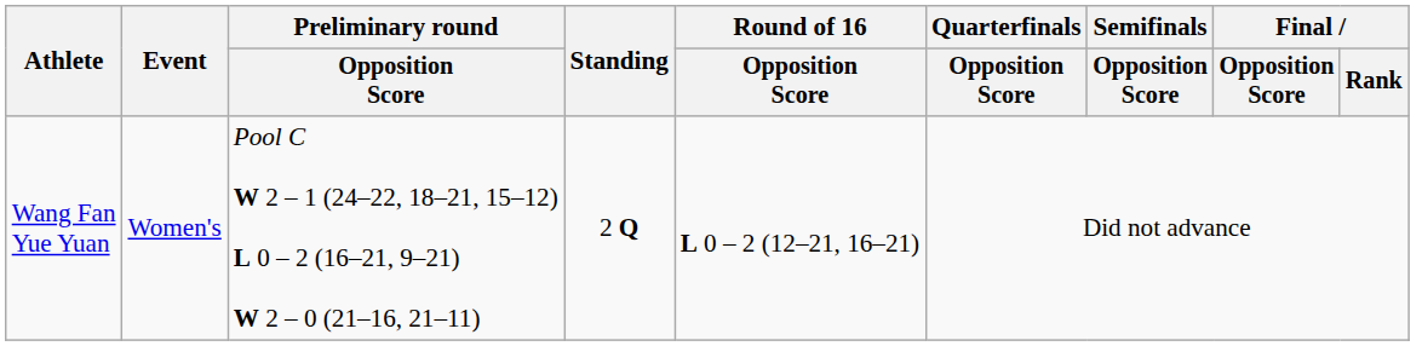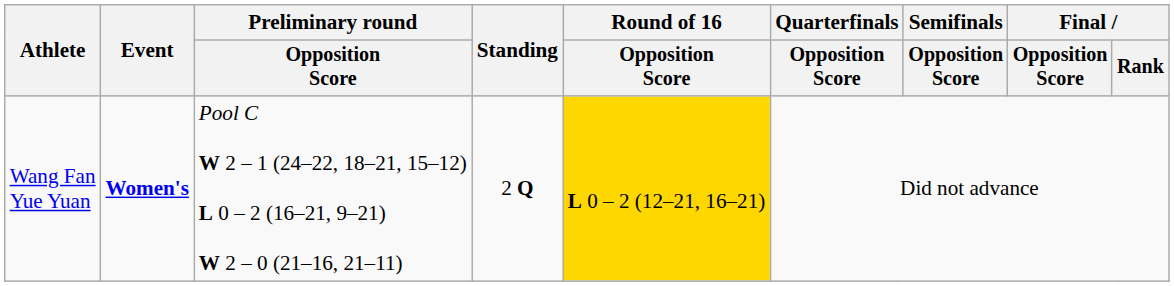Wang Fan Yue Yuan | Event: normal -> bold
Wang Fan Yue Yuan | Round of 16 / Opposition Score: no background -> gold background
